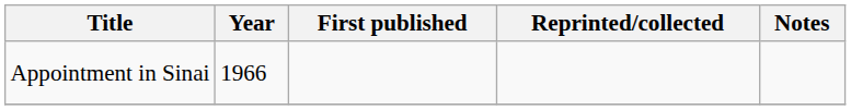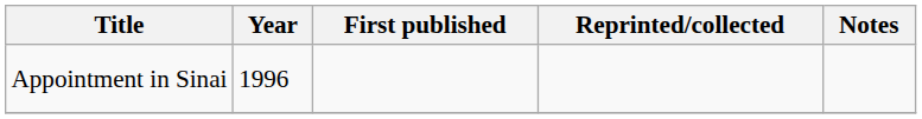Appointment in Sinai | Year: 1966 -> 1996
